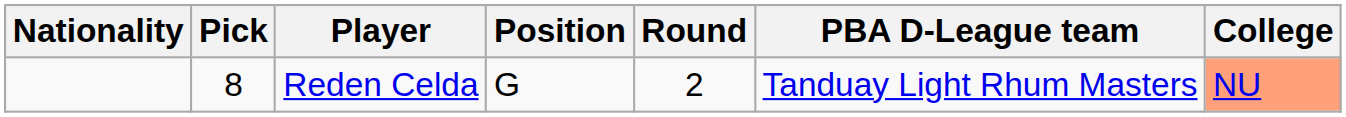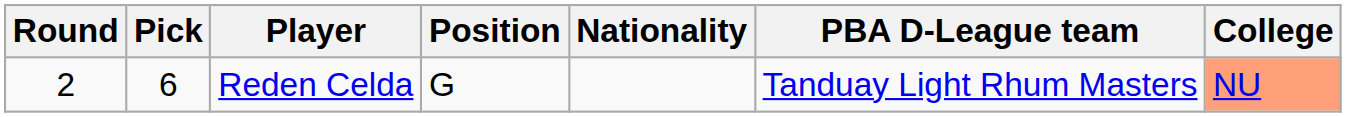columns swapped: Round <-> Nationality
Reden Celda | Pick: 8 -> 6
